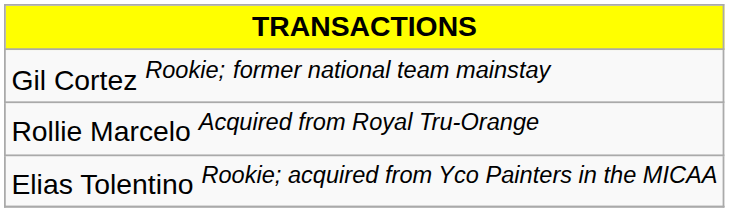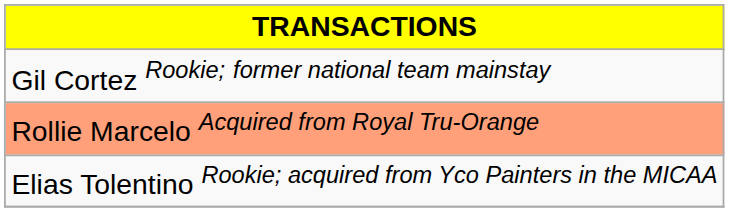row 3 | column 1: no background -> lightsalmon background
